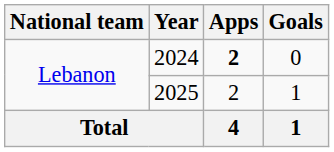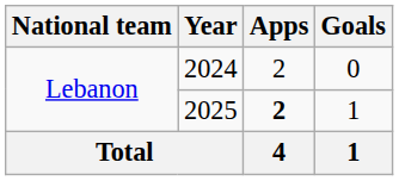2024 | Apps: bold -> normal
2025 | Apps: normal -> bold
